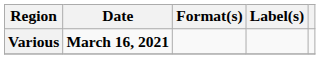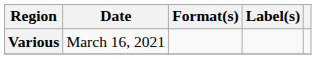Various | Date: bold -> normal
